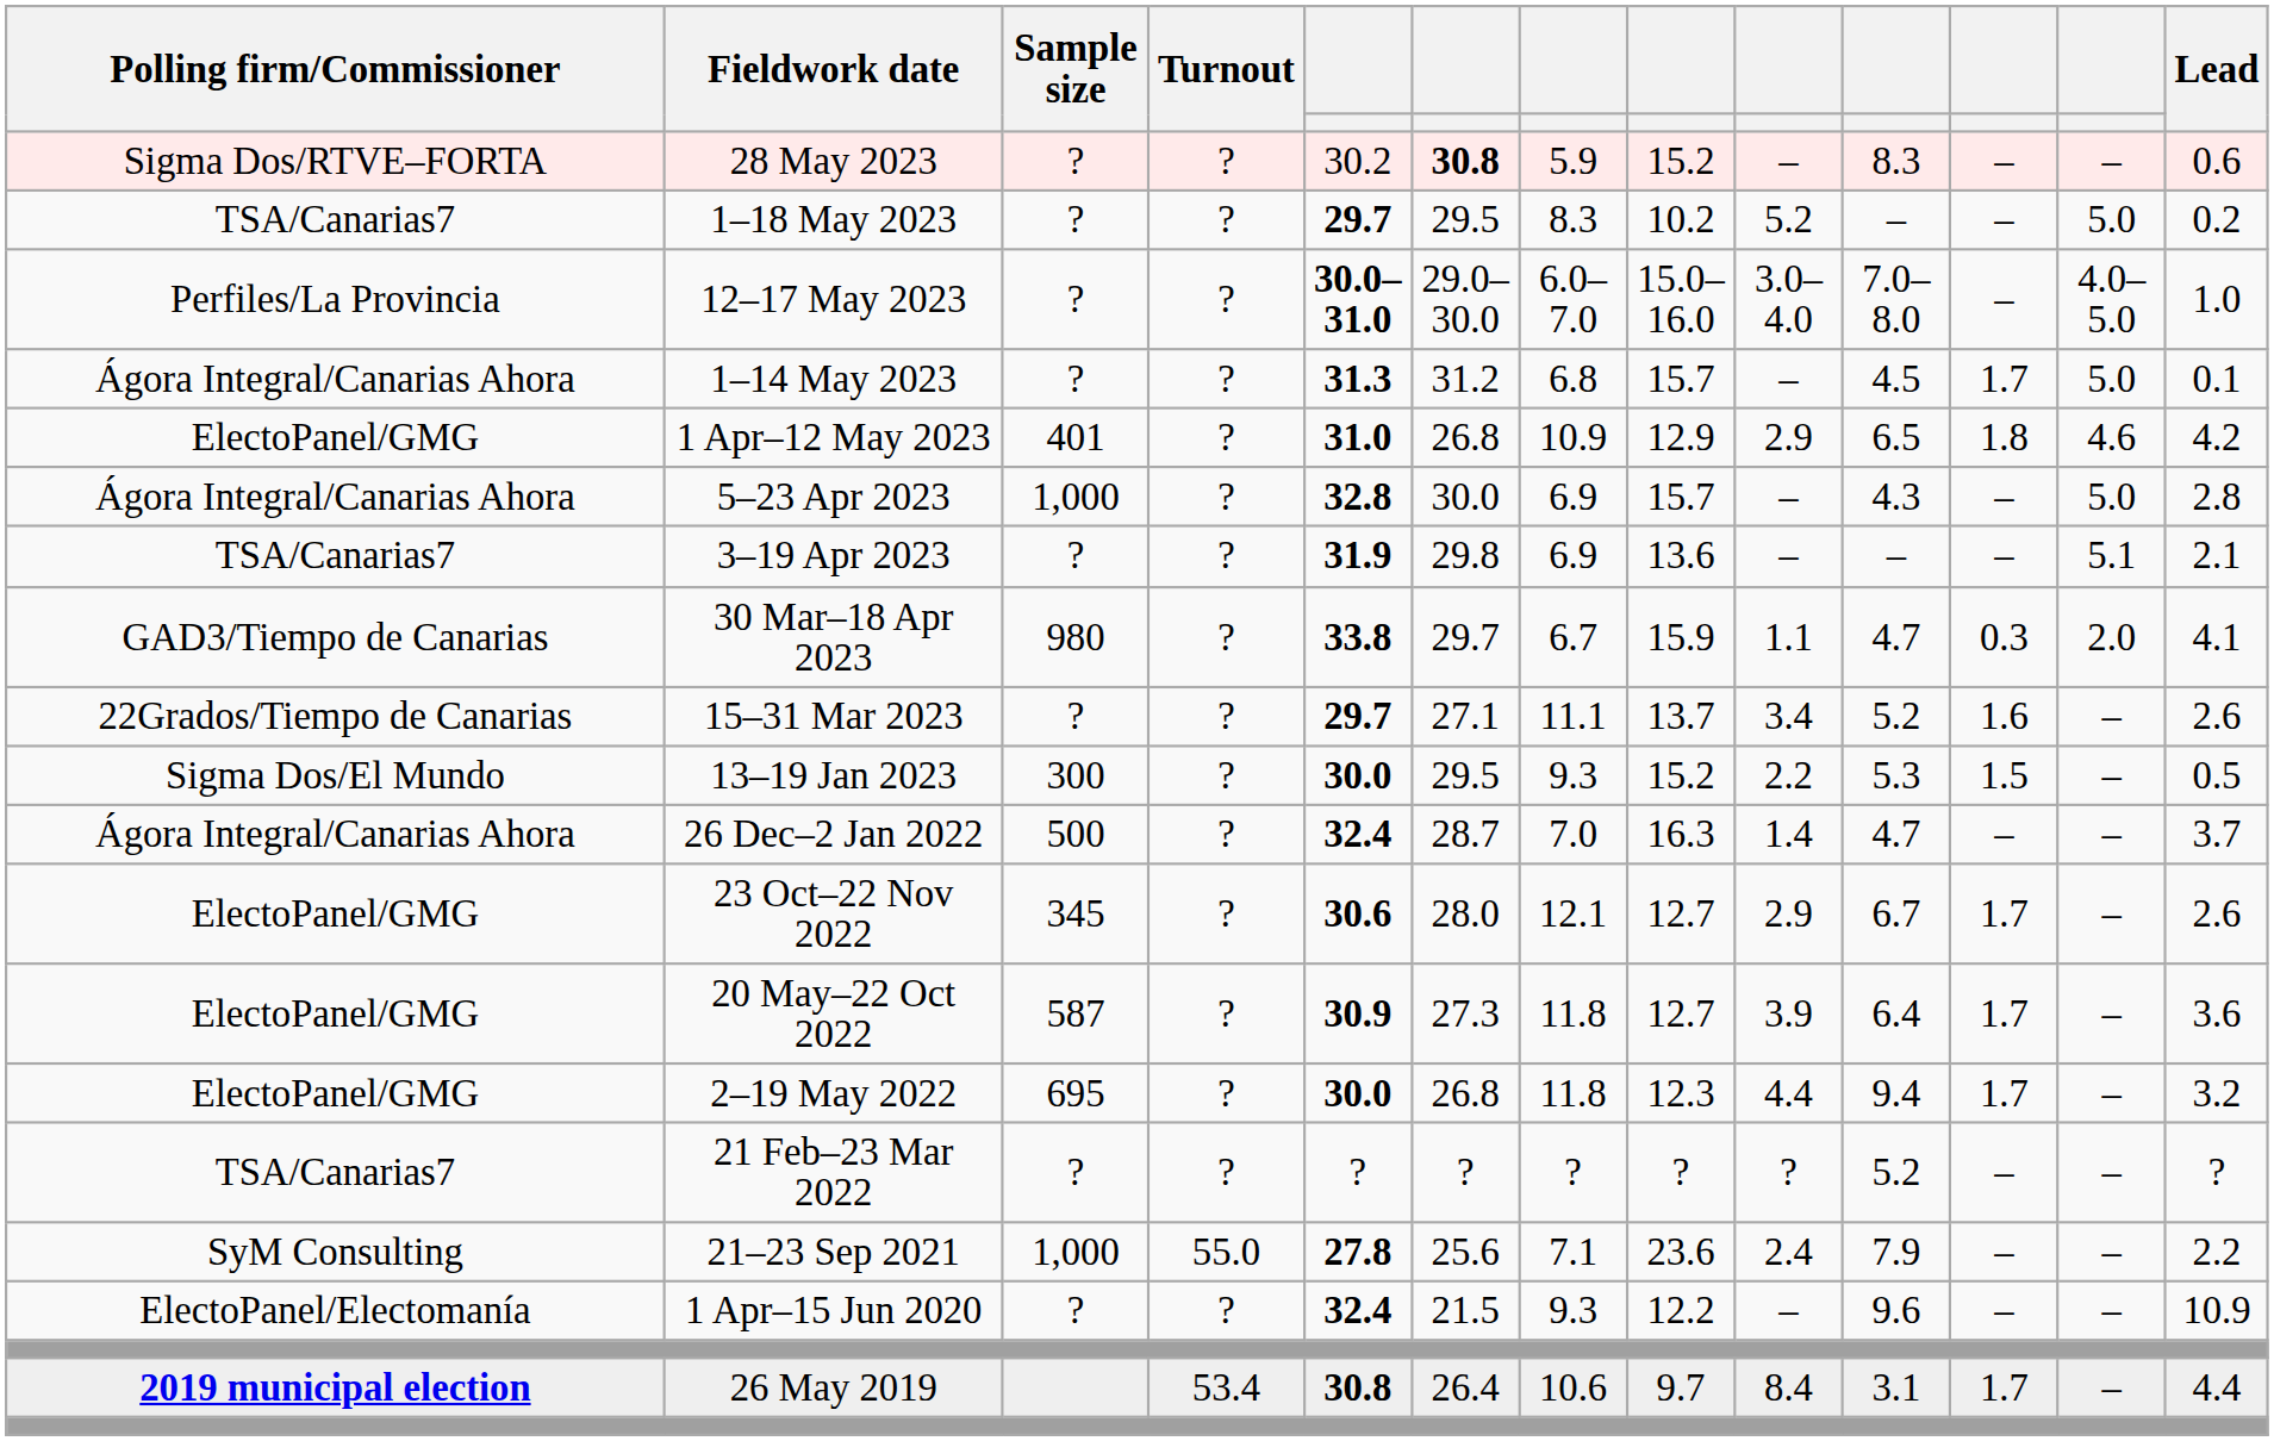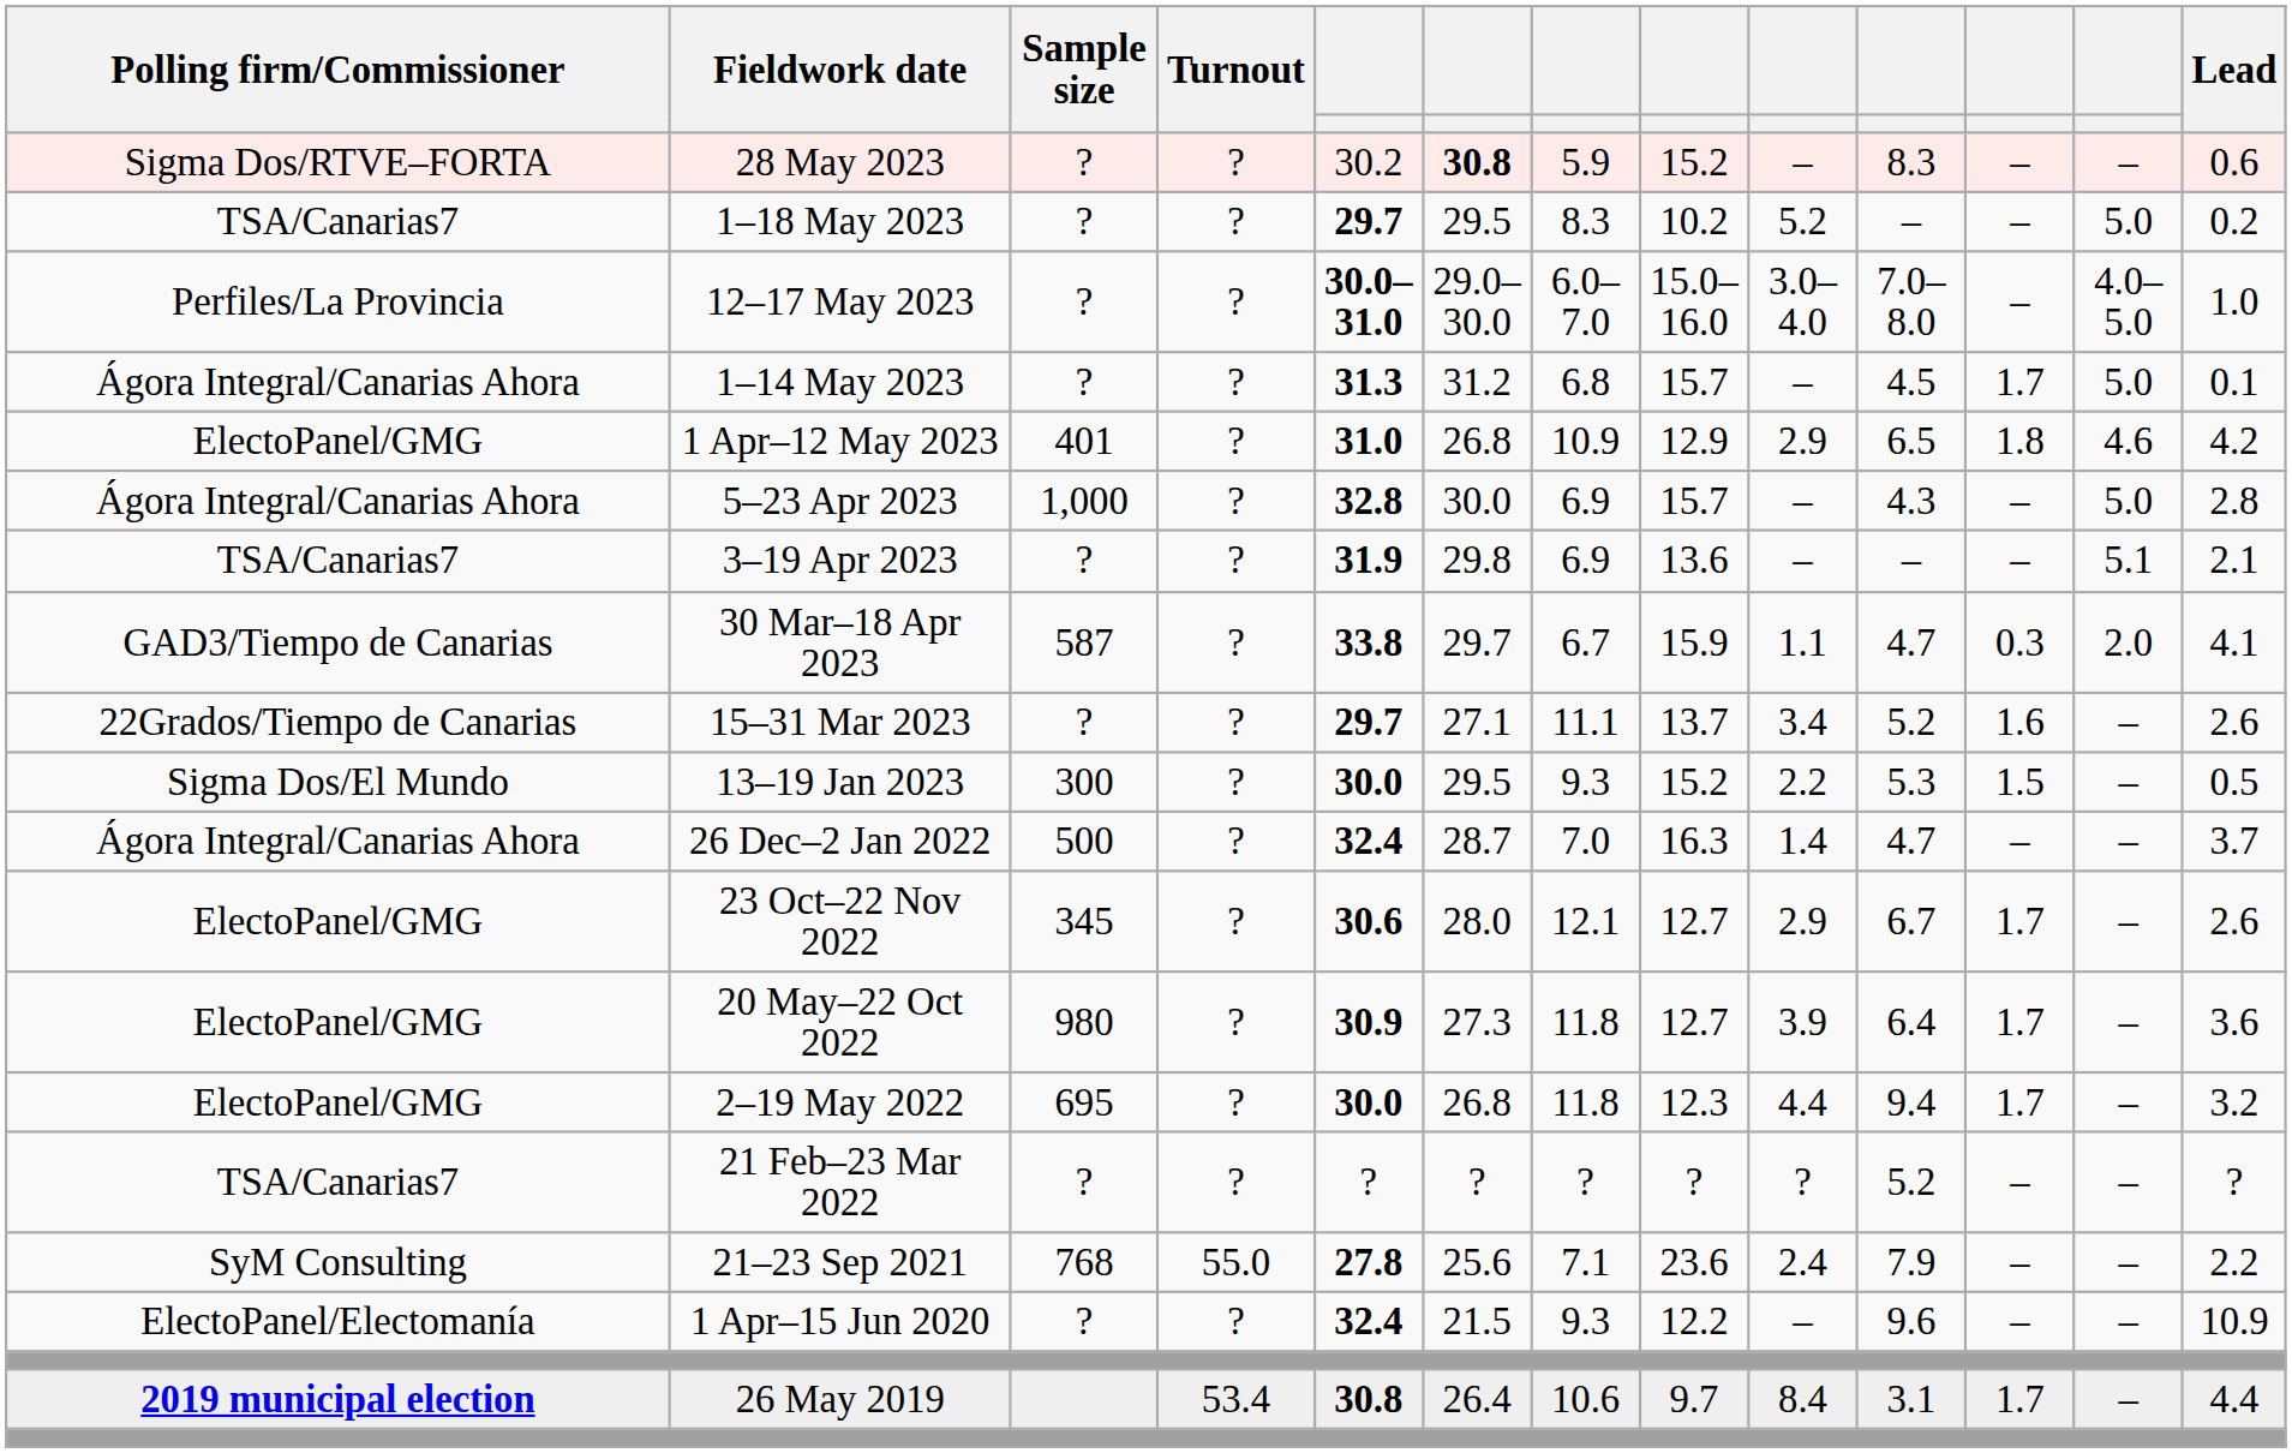30 Mar–18 Apr 2023 | Sample size: 980 -> 587
20 May–22 Oct 2022 | Sample size: 587 -> 980
21–23 Sep 2021 | Sample size: 1,000 -> 768
